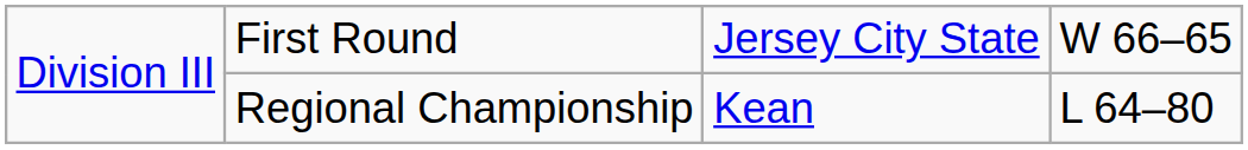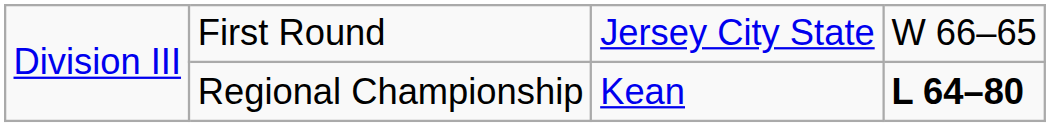Division III / Regional Championship | column 4: normal -> bold
